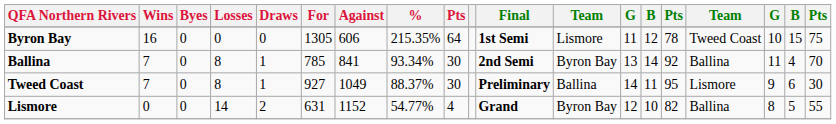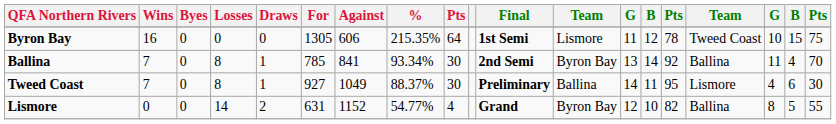row 4 | column 17: 9 -> 4
